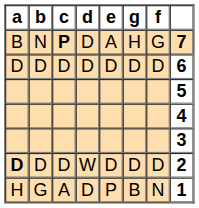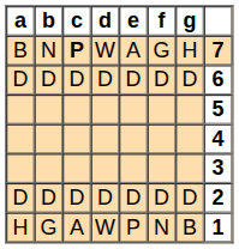columns swapped: f <-> g
row 2 | d: D -> W
row 7 | a: bold -> normal
row 7 | d: W -> D
row 8 | d: D -> W
